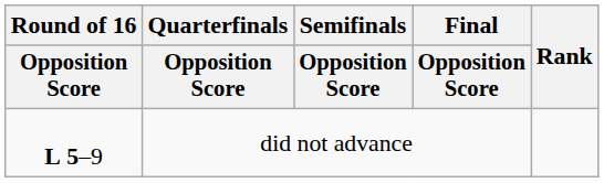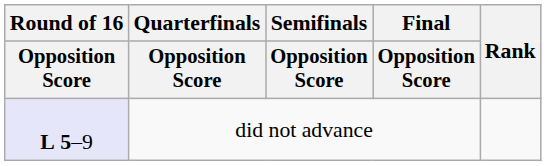did not advance | Round of 16 / Opposition Score: no background -> lavender background
